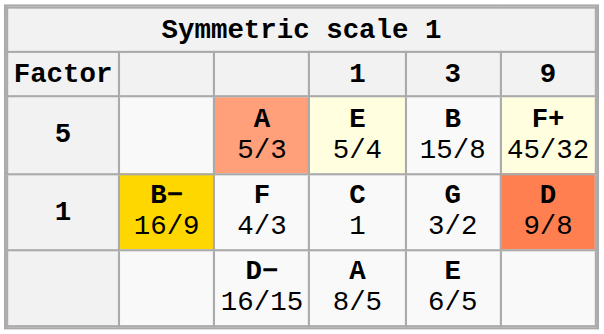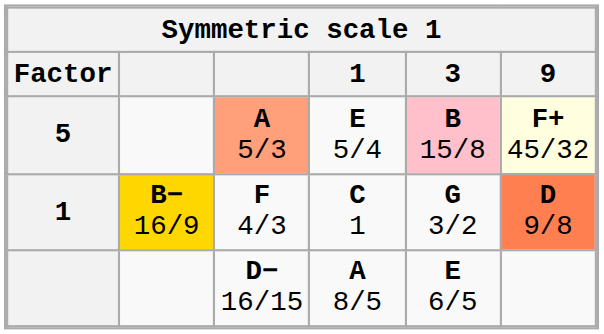5 | 1: lightyellow background -> no background
5 | 3: no background -> pink background
